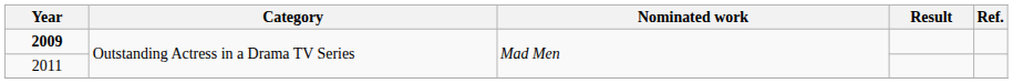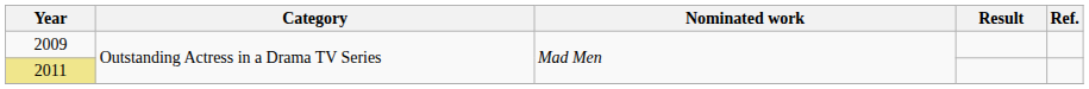2009 | Year: bold -> normal
2011 | Year: no background -> khaki background
